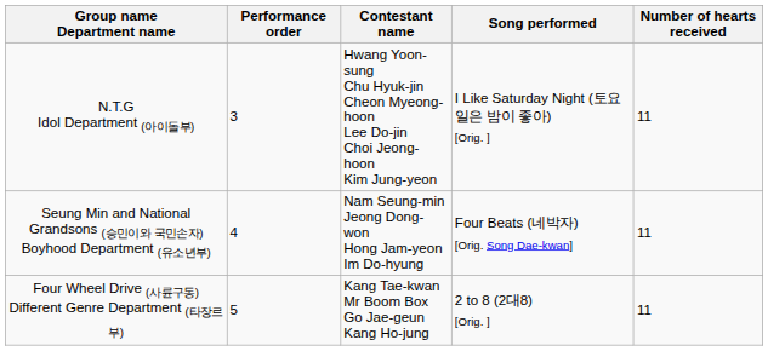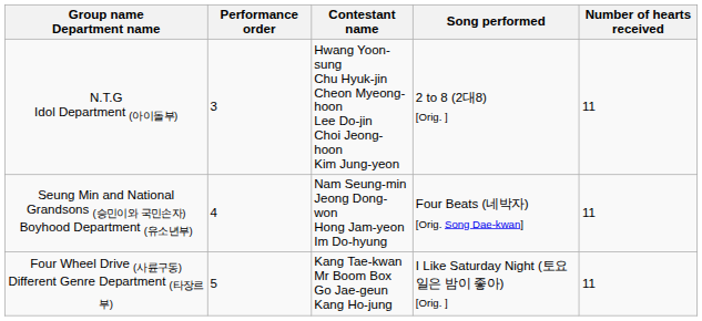N.T.G Idol Department (아이돌부) | Song performed: I Like Saturday Night (토요일은 밤이 좋아) [Orig. ] -> 2 to 8 (2대8) [Orig. ]
Four Wheel Drive (사륜구동) Different Genre Department (타장르부) | Song performed: 2 to 8 (2대8) [Orig. ] -> I Like Saturday Night (토요일은 밤이 좋아) [Orig. ]
